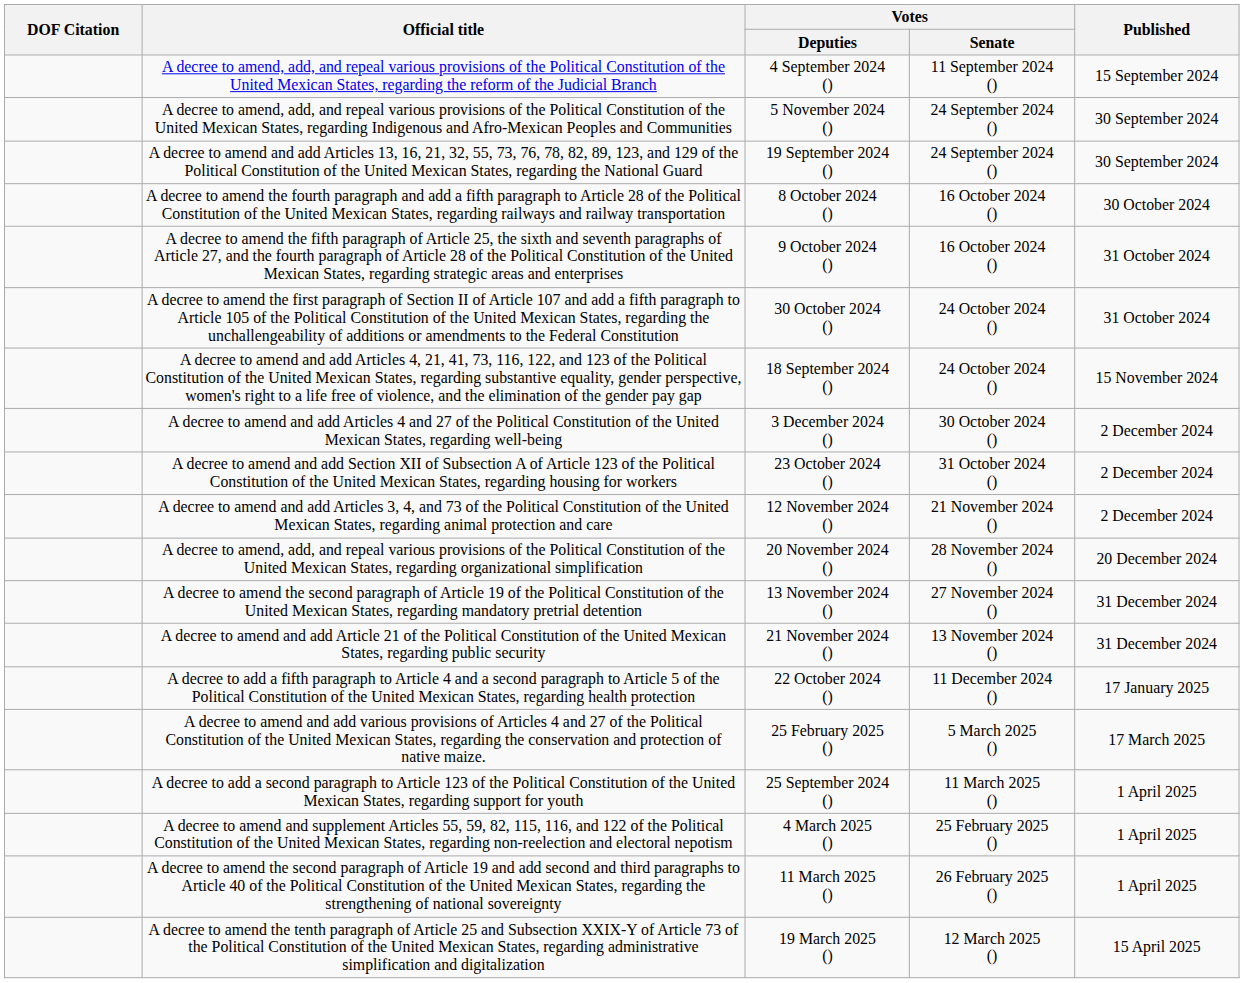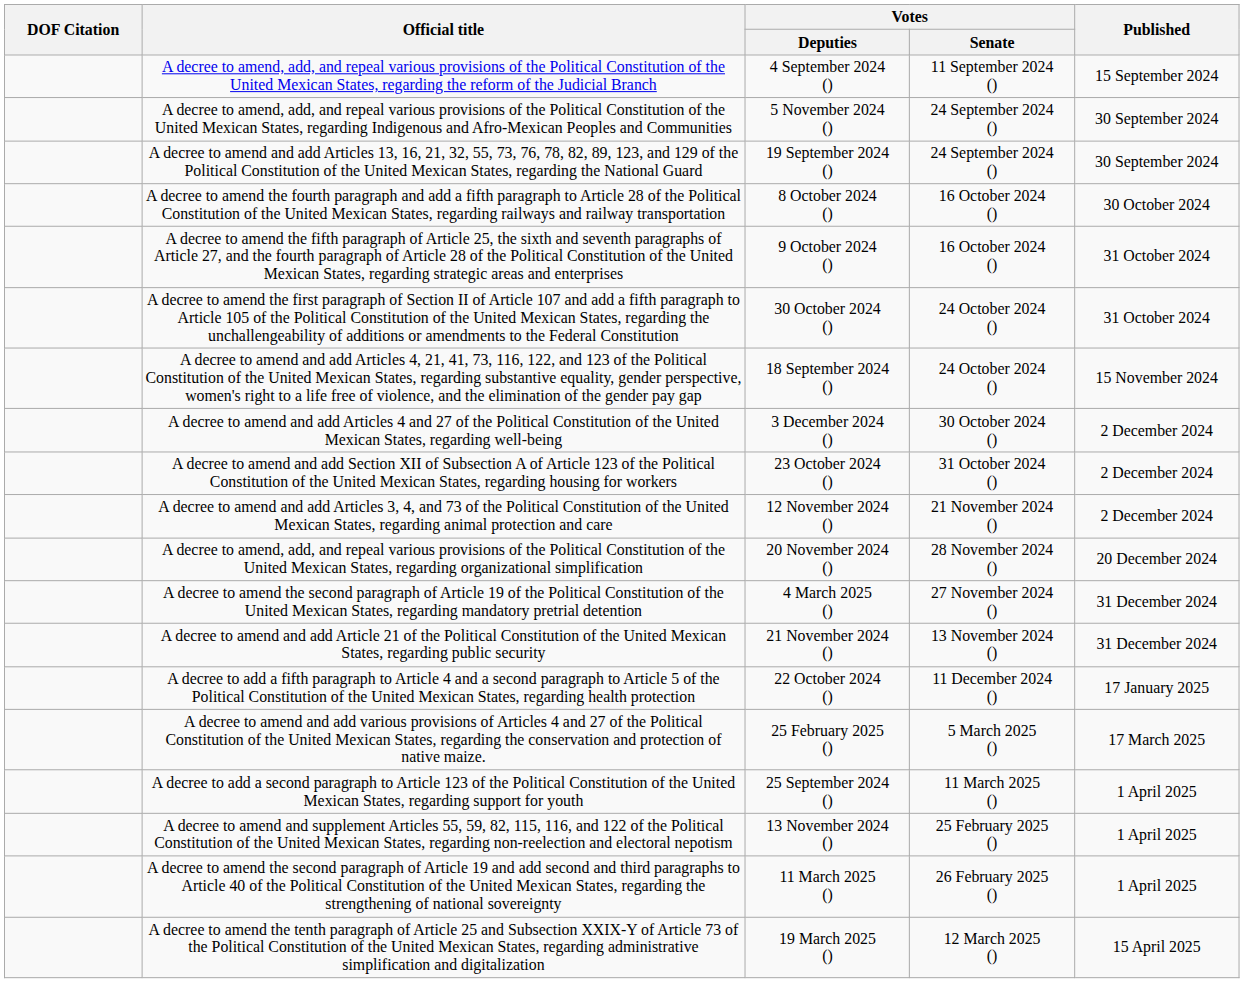row 14 | Votes / Deputies: 13 November 2024 () -> 4 March 2025 ()
row 19 | Votes / Deputies: 4 March 2025 () -> 13 November 2024 ()
